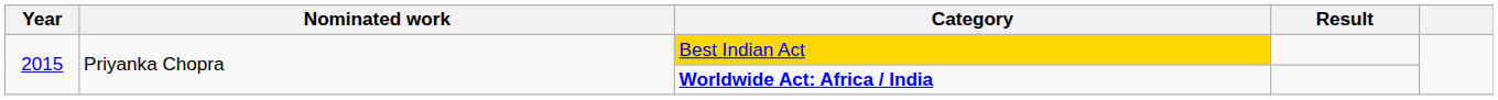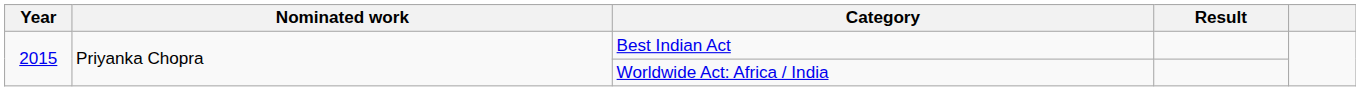Best Indian Act | Category: gold background -> no background
Worldwide Act: Africa / India | Category: bold -> normal
